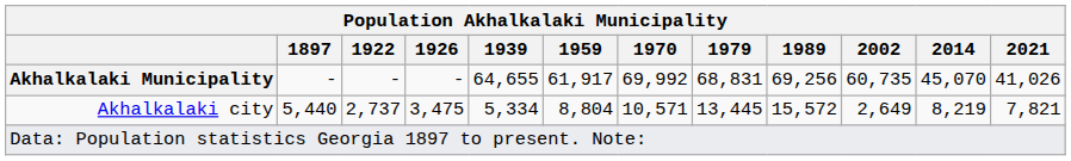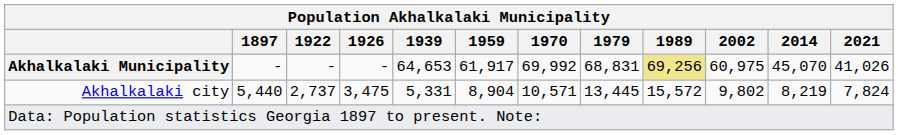Akhalkalaki Municipality | 1939: 64,655 -> 64,653
Akhalkalaki Municipality | 1989: no background -> khaki background
Akhalkalaki Municipality | 2002: 60,735 -> 60,975
Akhalkalaki city | 1939: 5,334 -> 5,331
Akhalkalaki city | 1959: 8,804 -> 8,904
Akhalkalaki city | 2002: 2,649 -> 9,802
Akhalkalaki city | 2021: 7,821 -> 7,824
